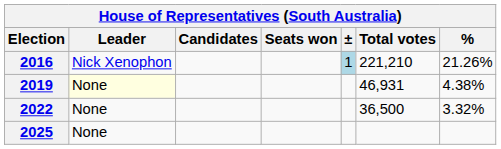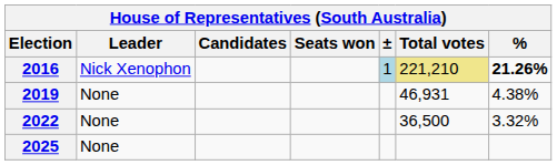2016 | Total votes: no background -> khaki background
2016 | %: normal -> bold
2019 | Leader: lightyellow background -> no background
